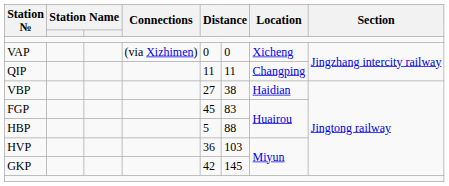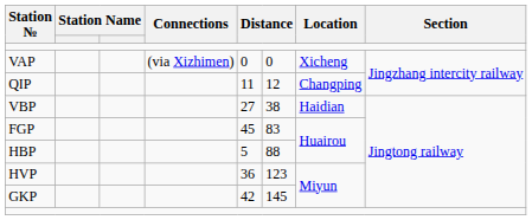QIP | column 6: 11 -> 12
HVP | column 6: 103 -> 123
